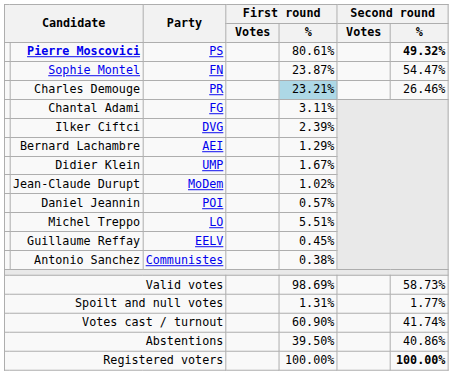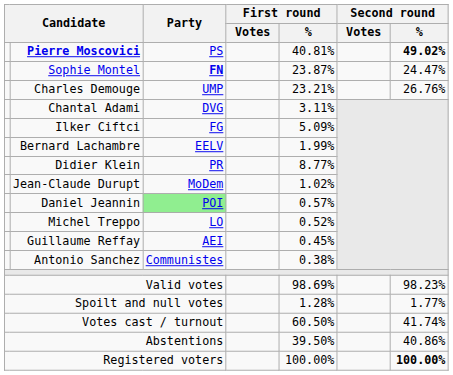Pierre Moscovici | First round / %: 80.61% -> 40.81%
Pierre Moscovici | Second round / %: 49.32% -> 49.02%
Sophie Montel | Party: normal -> bold
Sophie Montel | Second round / %: 54.47% -> 24.47%
Charles Demouge | Party: PR -> UMP
Charles Demouge | First round / %: lightblue background -> no background
Charles Demouge | Second round / %: 26.46% -> 26.76%
Chantal Adami | Party: FG -> DVG
Ilker Ciftci | Party: DVG -> FG
Ilker Ciftci | First round / %: 2.39% -> 5.09%
Bernard Lachambre | Party: AEI -> EELV
Bernard Lachambre | First round / %: 1.29% -> 1.99%
Didier Klein | Party: UMP -> PR
Didier Klein | First round / %: 1.67% -> 8.77%
Daniel Jeannin | Party: no background -> lightgreen background
Michel Treppo | First round / %: 5.51% -> 0.52%
Guillaume Reffay | Party: EELV -> AEI
Valid votes | Second round / %: 58.73% -> 98.23%
Spoilt and null votes | First round / %: 1.31% -> 1.28%
Votes cast / turnout | First round / %: 60.90% -> 60.50%
